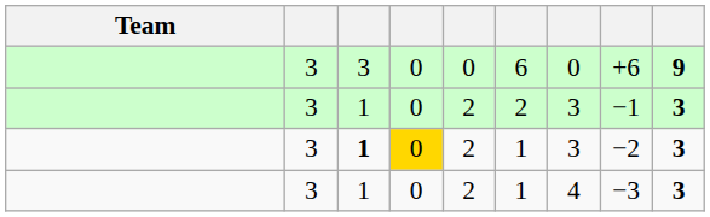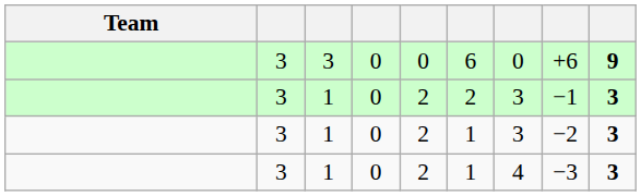row 4 | column 3: bold -> normal
row 4 | column 4: gold background -> no background
